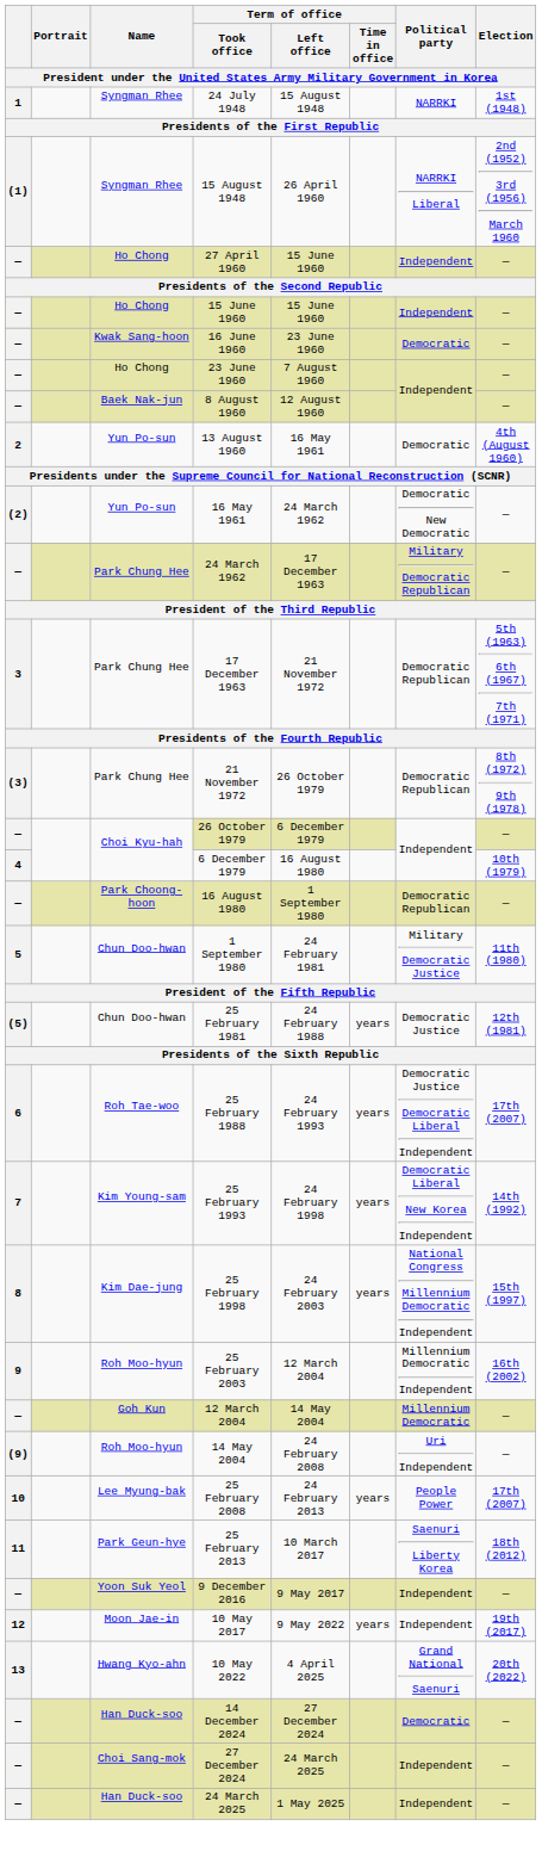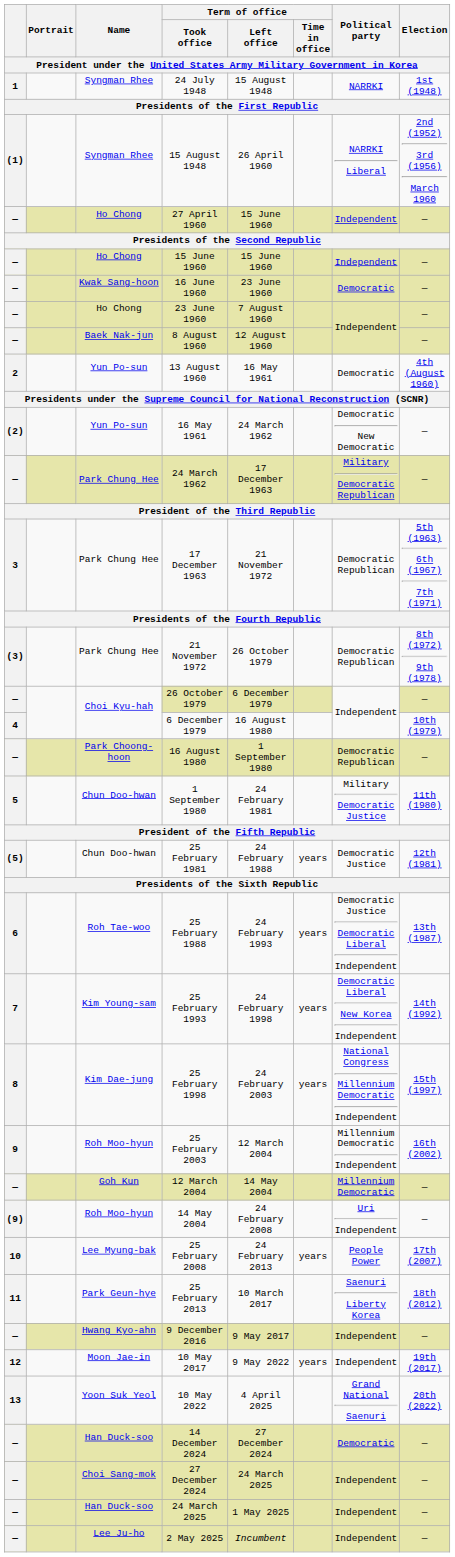25 February 1988 | Election: 17th (2007) -> 13th (1987)
9 December 2016 | Name: Yoon Suk Yeol -> Hwang Kyo-ahn
10 May 2022 | Name: Hwang Kyo-ahn -> Yoon Suk Yeol
+ row: — | Lee Ju-ho | 2 May 2025 | Incumbent | Independent | —
